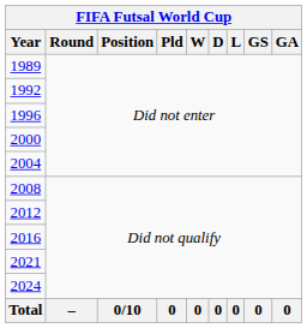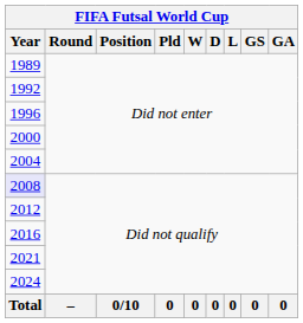2008 | Year: no background -> lavender background
